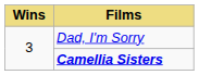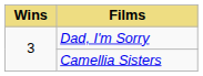Camellia Sisters | Films: bold -> normal
